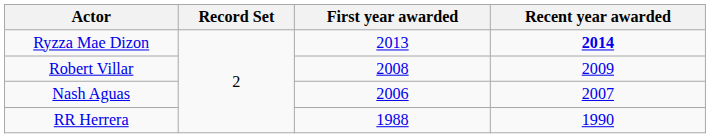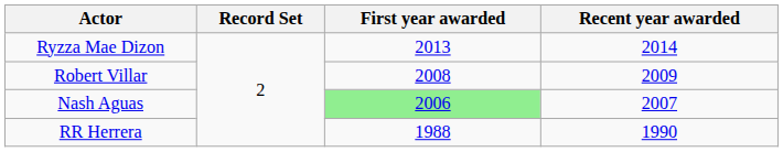Ryzza Mae Dizon | Recent year awarded: bold -> normal
Nash Aguas | First year awarded: no background -> lightgreen background
